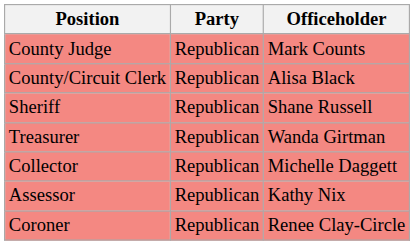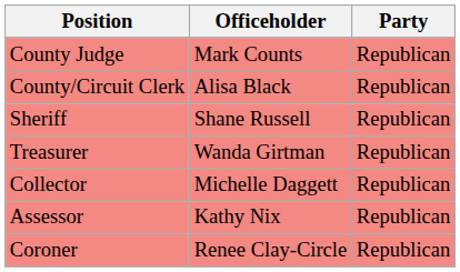columns swapped: Officeholder <-> Party
